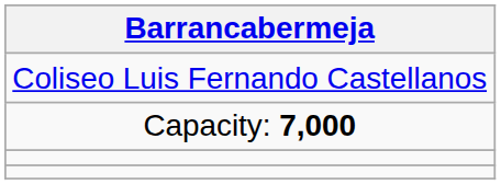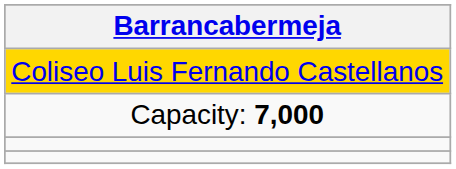row 2 | column 1: no background -> gold background
